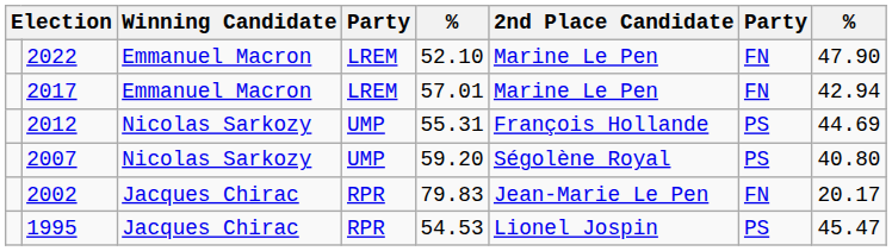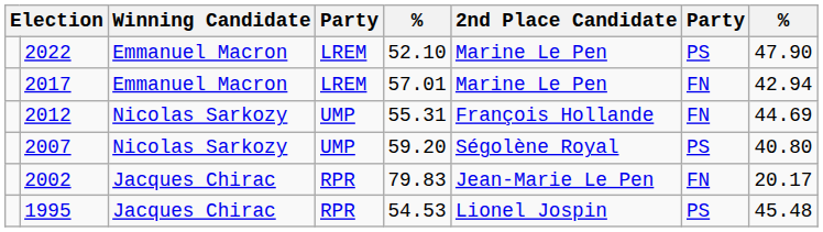2022 | column 7: FN -> PS
2012 | column 7: PS -> FN
1995 | column 8: 45.47 -> 45.48
